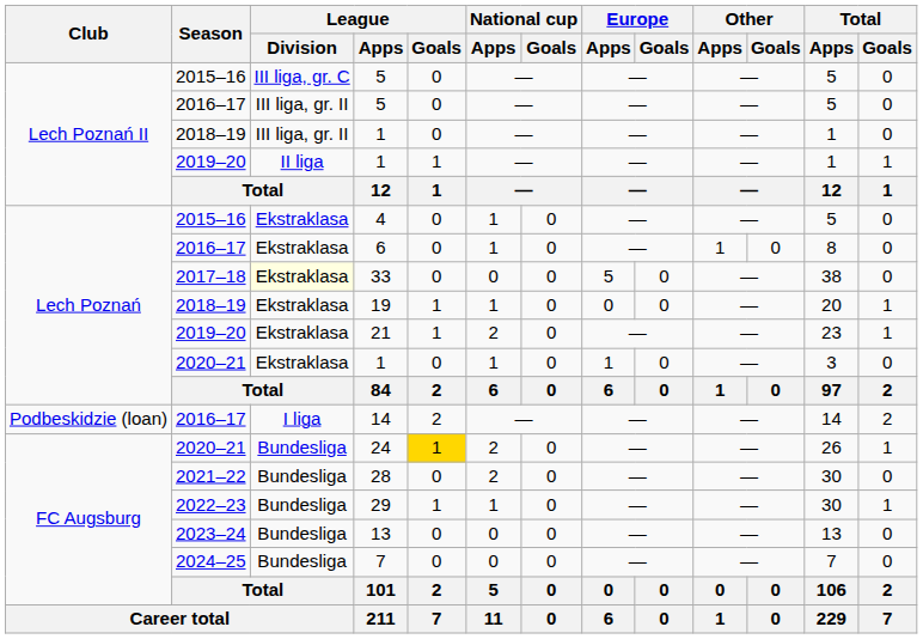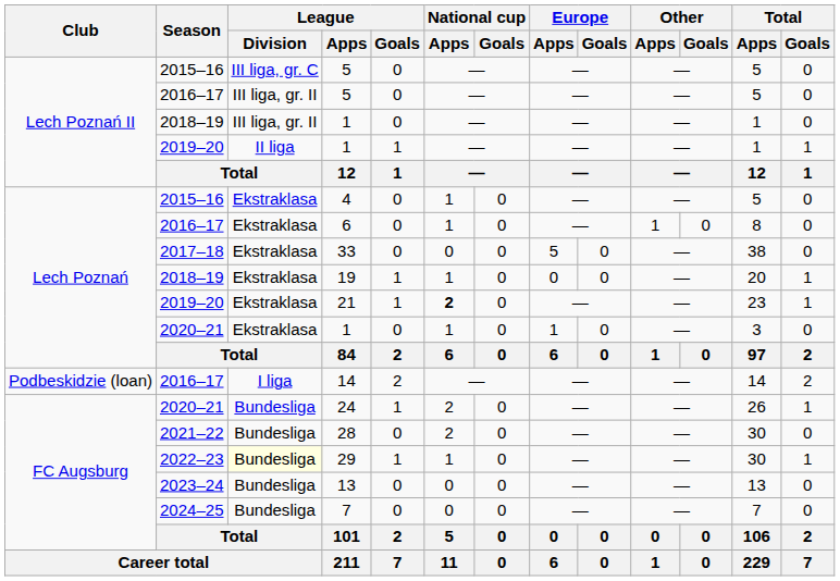33 | League / Division: lightyellow background -> no background
21 | National cup / Apps: normal -> bold
24 | League / Goals: gold background -> no background
29 | League / Division: no background -> lightyellow background
